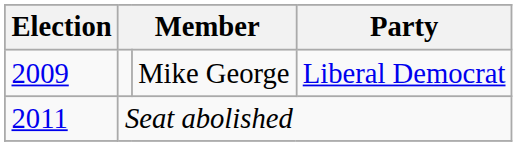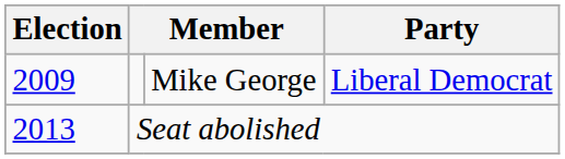Seat abolished | Election: 2011 -> 2013
